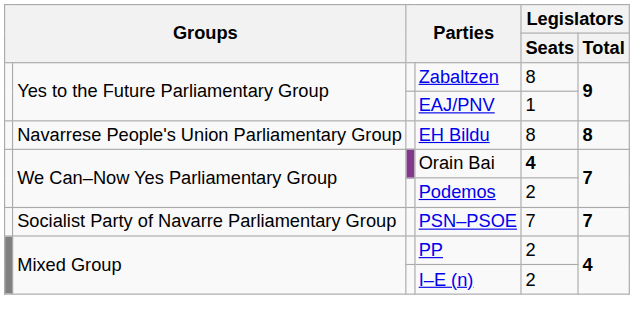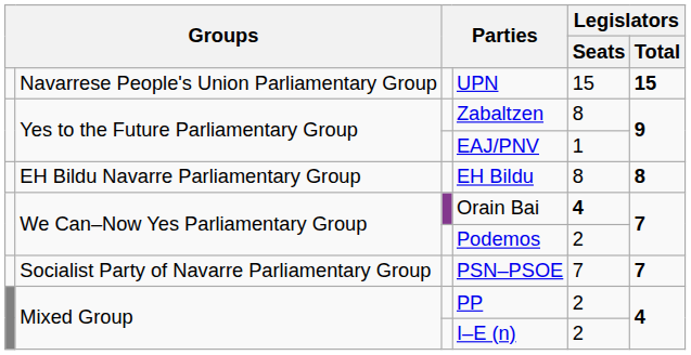+ row: Navarrese People's Union Parliamentary Group | UPN | 15 | 15
EH Bildu | column 2: Navarrese People's Union Parliamentary Group -> EH Bildu Navarre Parliamentary Group
